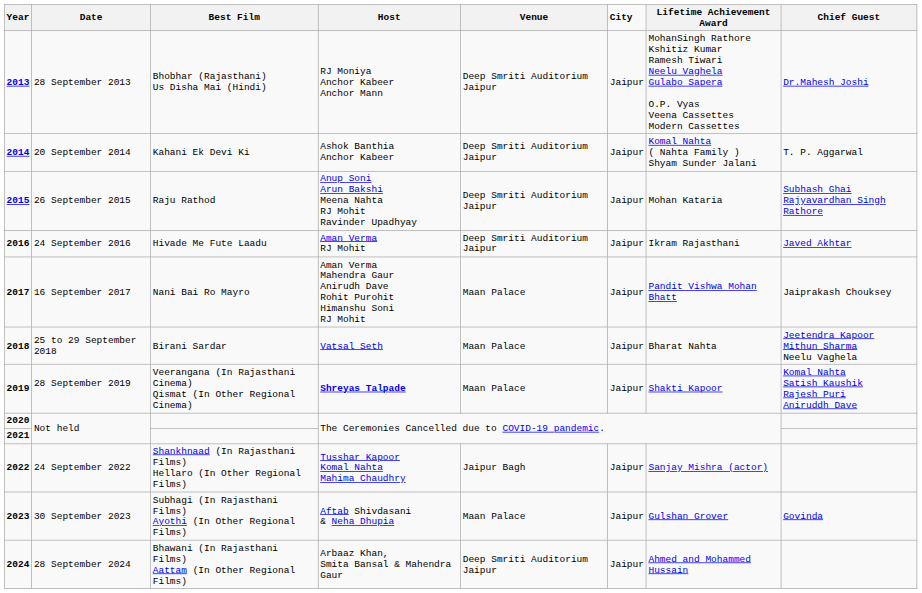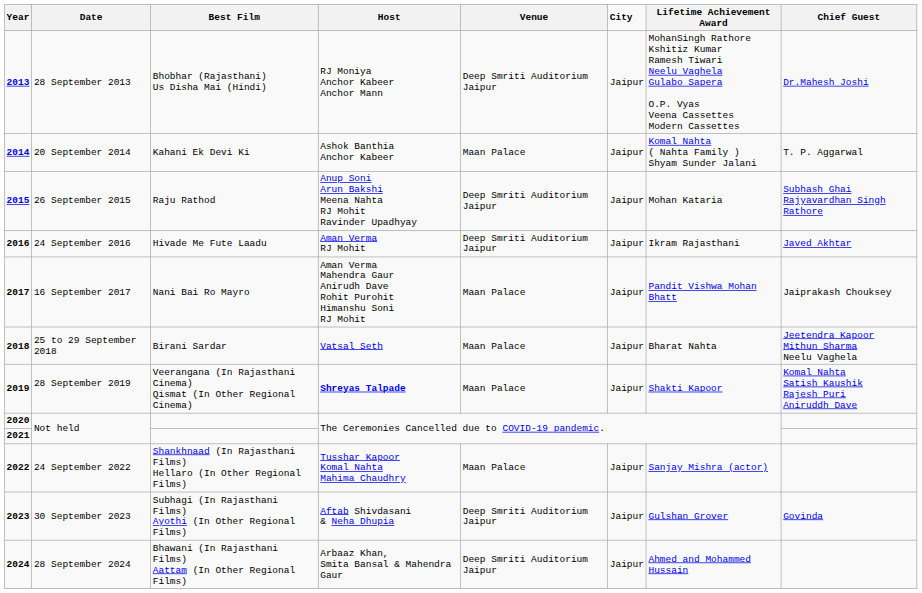20 September 2014 | Venue: Deep Smriti Auditorium Jaipur -> Maan Palace
24 September 2022 | Venue: Jaipur Bagh -> Maan Palace
30 September 2023 | Venue: Maan Palace -> Deep Smriti Auditorium Jaipur
